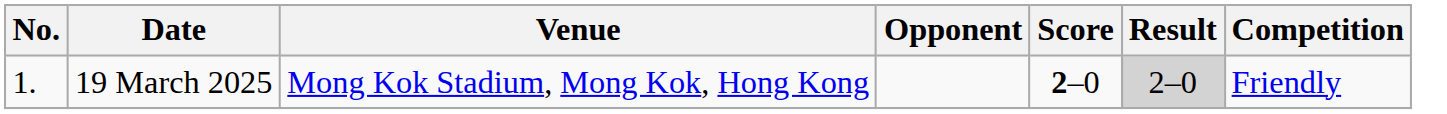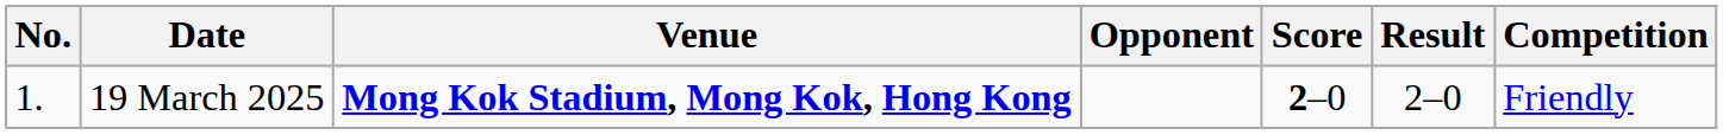19 March 2025 | Venue: normal -> bold
19 March 2025 | Result: lightgrey background -> no background
